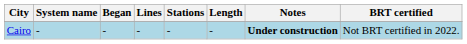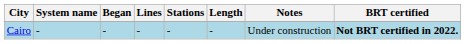Cairo | Notes: bold -> normal
Cairo | BRT certified: normal -> bold
